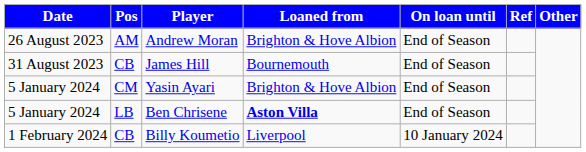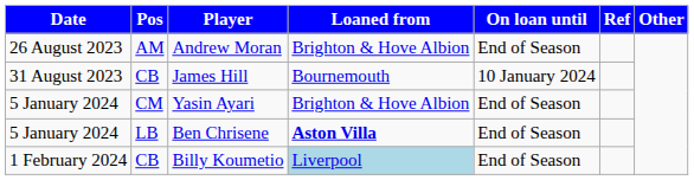James Hill | On loan until: End of Season -> 10 January 2024
Billy Koumetio | Loaned from: no background -> lightblue background
Billy Koumetio | On loan until: 10 January 2024 -> End of Season
